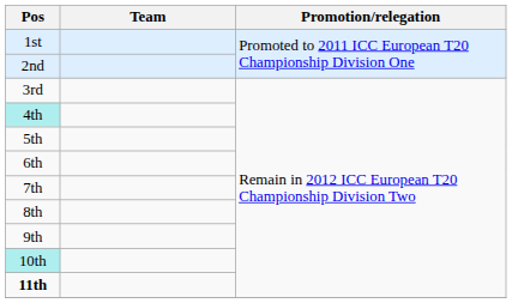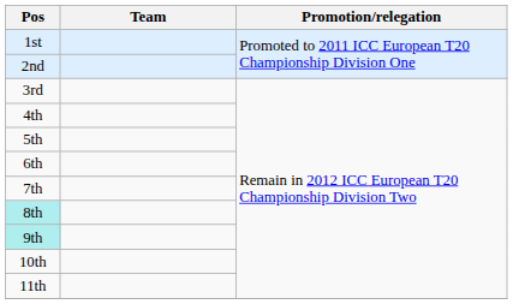4th | Pos: paleturquoise background -> no background
8th | Pos: no background -> paleturquoise background
9th | Pos: no background -> paleturquoise background
10th | Pos: paleturquoise background -> no background
11th | Pos: bold -> normal
